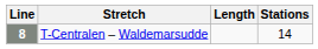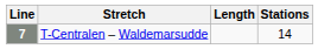T-Centralen – Waldemarsudde | Line: 8 -> 7
